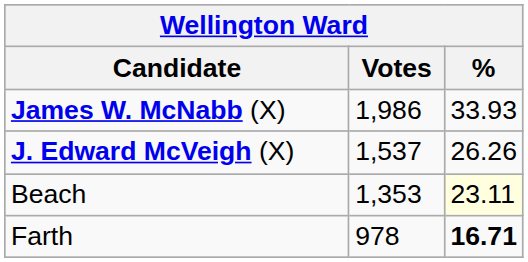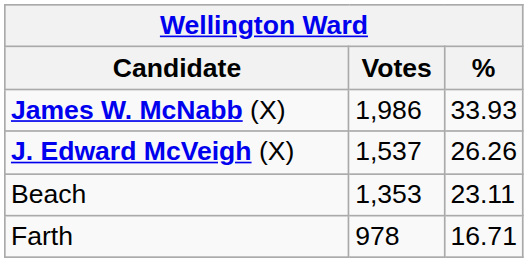Beach | %: lightyellow background -> no background
Farth | %: bold -> normal
